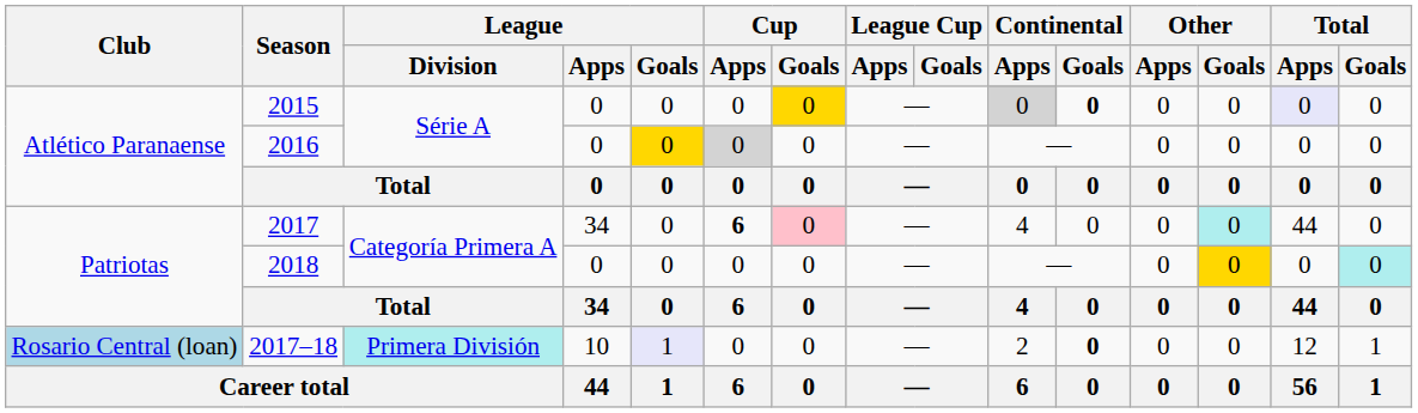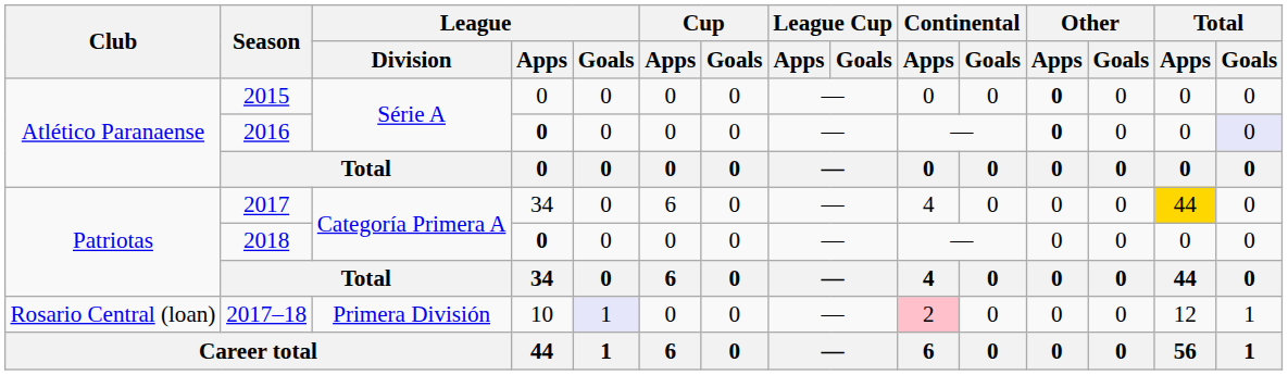2015 | Cup / Goals: gold background -> no background
2015 | Continental / Apps: lightgrey background -> no background
2015 | Continental / Goals: bold -> normal
2015 | Other / Apps: normal -> bold
2015 | Total / Apps: lavender background -> no background
2016 | League / Apps: normal -> bold
2016 | League / Goals: gold background -> no background
2016 | Cup / Apps: lightgrey background -> no background
2016 | Other / Apps: normal -> bold
2016 | Total / Goals: no background -> lavender background
2017 | Cup / Apps: bold -> normal
2017 | Cup / Goals: pink background -> no background
2017 | Other / Goals: paleturquoise background -> no background
2017 | Total / Apps: no background -> gold background
2018 | League / Apps: normal -> bold
2018 | Other / Goals: gold background -> no background
2018 | Total / Goals: paleturquoise background -> no background
2017–18 | Club: lightblue background -> no background
2017–18 | League / Division: paleturquoise background -> no background
2017–18 | Continental / Apps: no background -> pink background
2017–18 | Continental / Goals: bold -> normal
